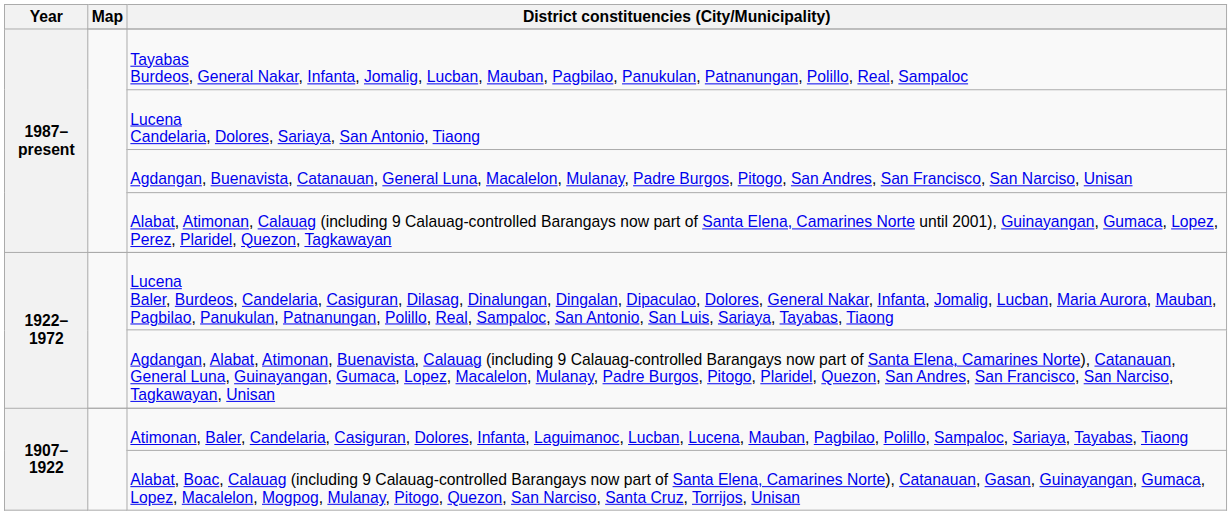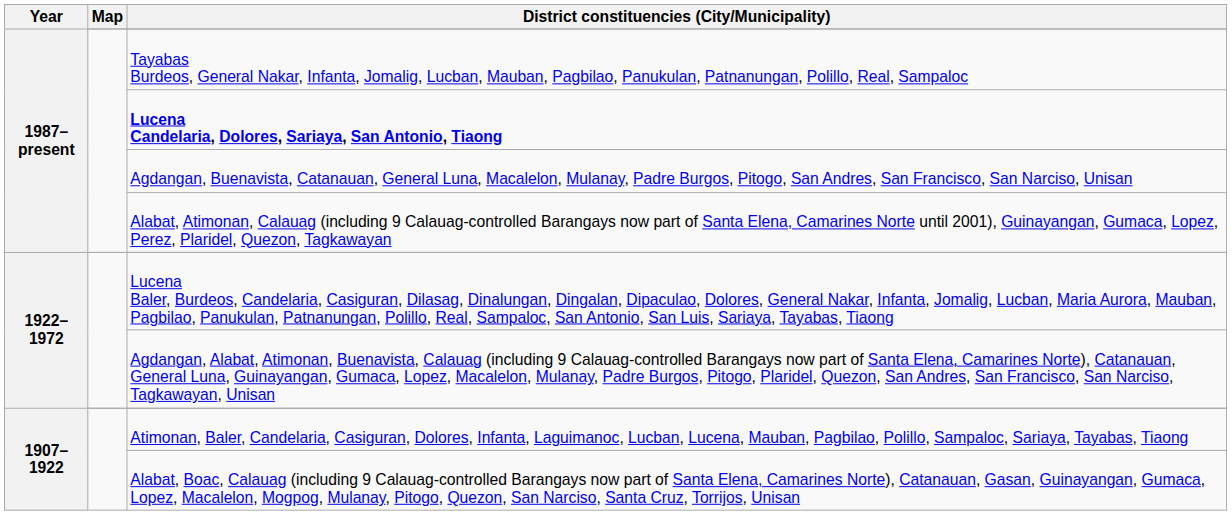Lucena Candelaria, Dolores, Sariaya, San Antonio, Tiaong | District constituencies (City/Municipality): normal -> bold
